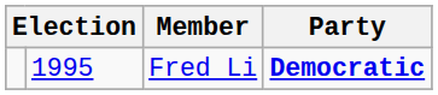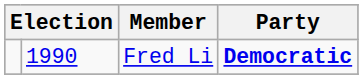Fred Li | column 2: 1995 -> 1990
